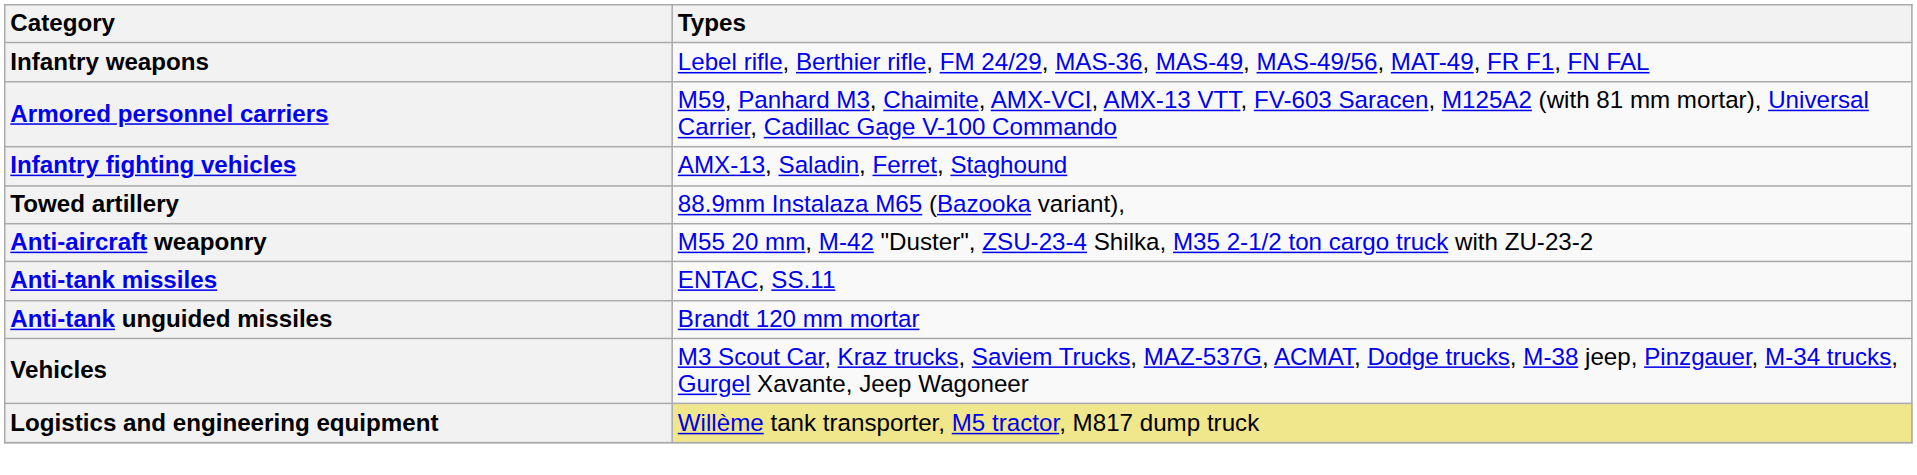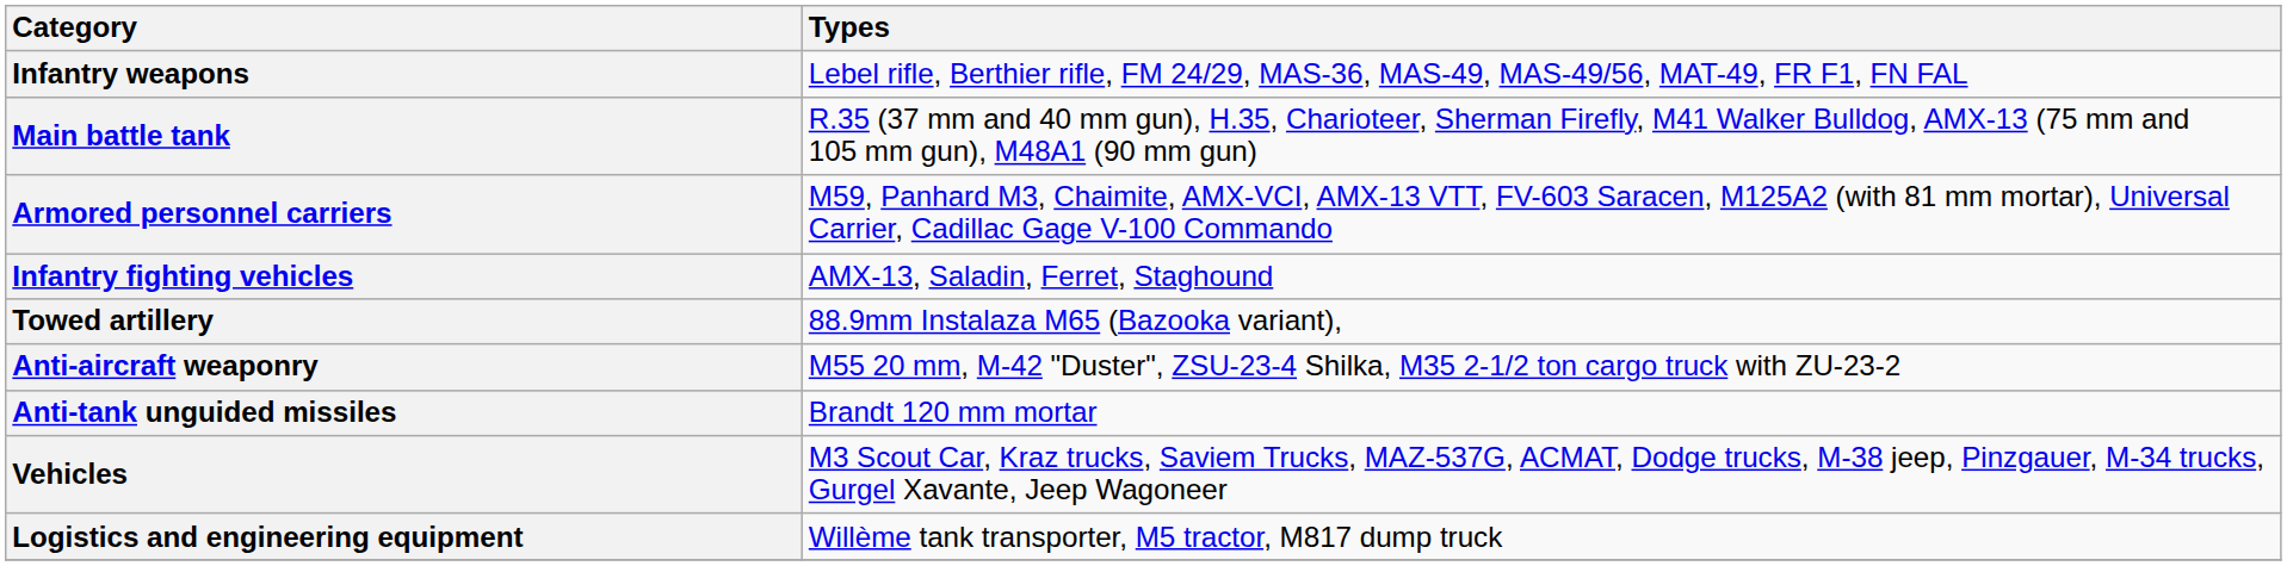+ row: Main battle tank | R.35 (37 mm and 40 mm gun), H.35, Charioteer, Sherman Firefly, M41 Walker Bulldog, AMX-13 (75 mm and 105 mm gun), M48A1 (90 mm gun)
- row: Anti-tank missiles | ENTAC, SS.11
Logistics and engineering equipment | Types: khaki background -> no background
